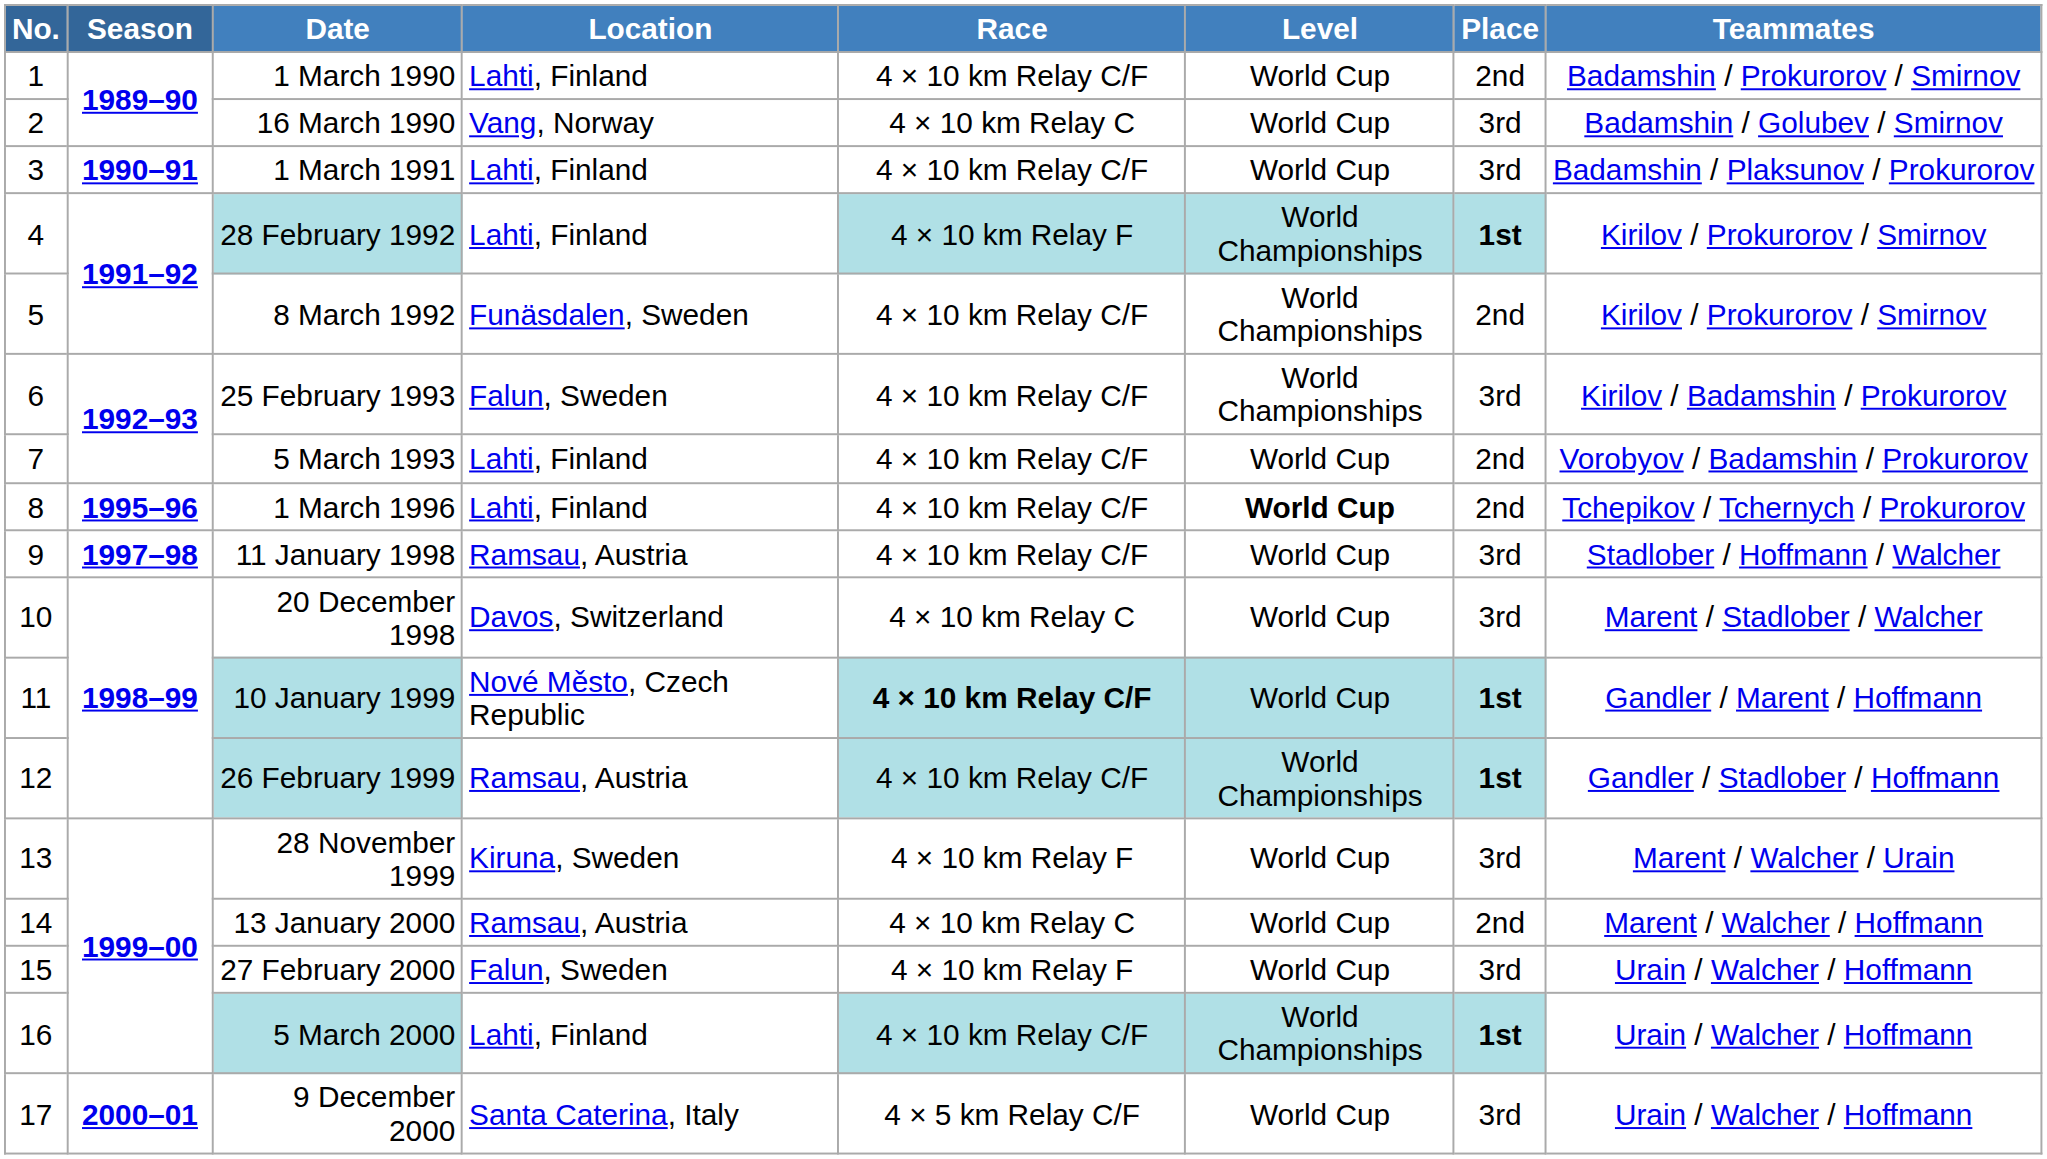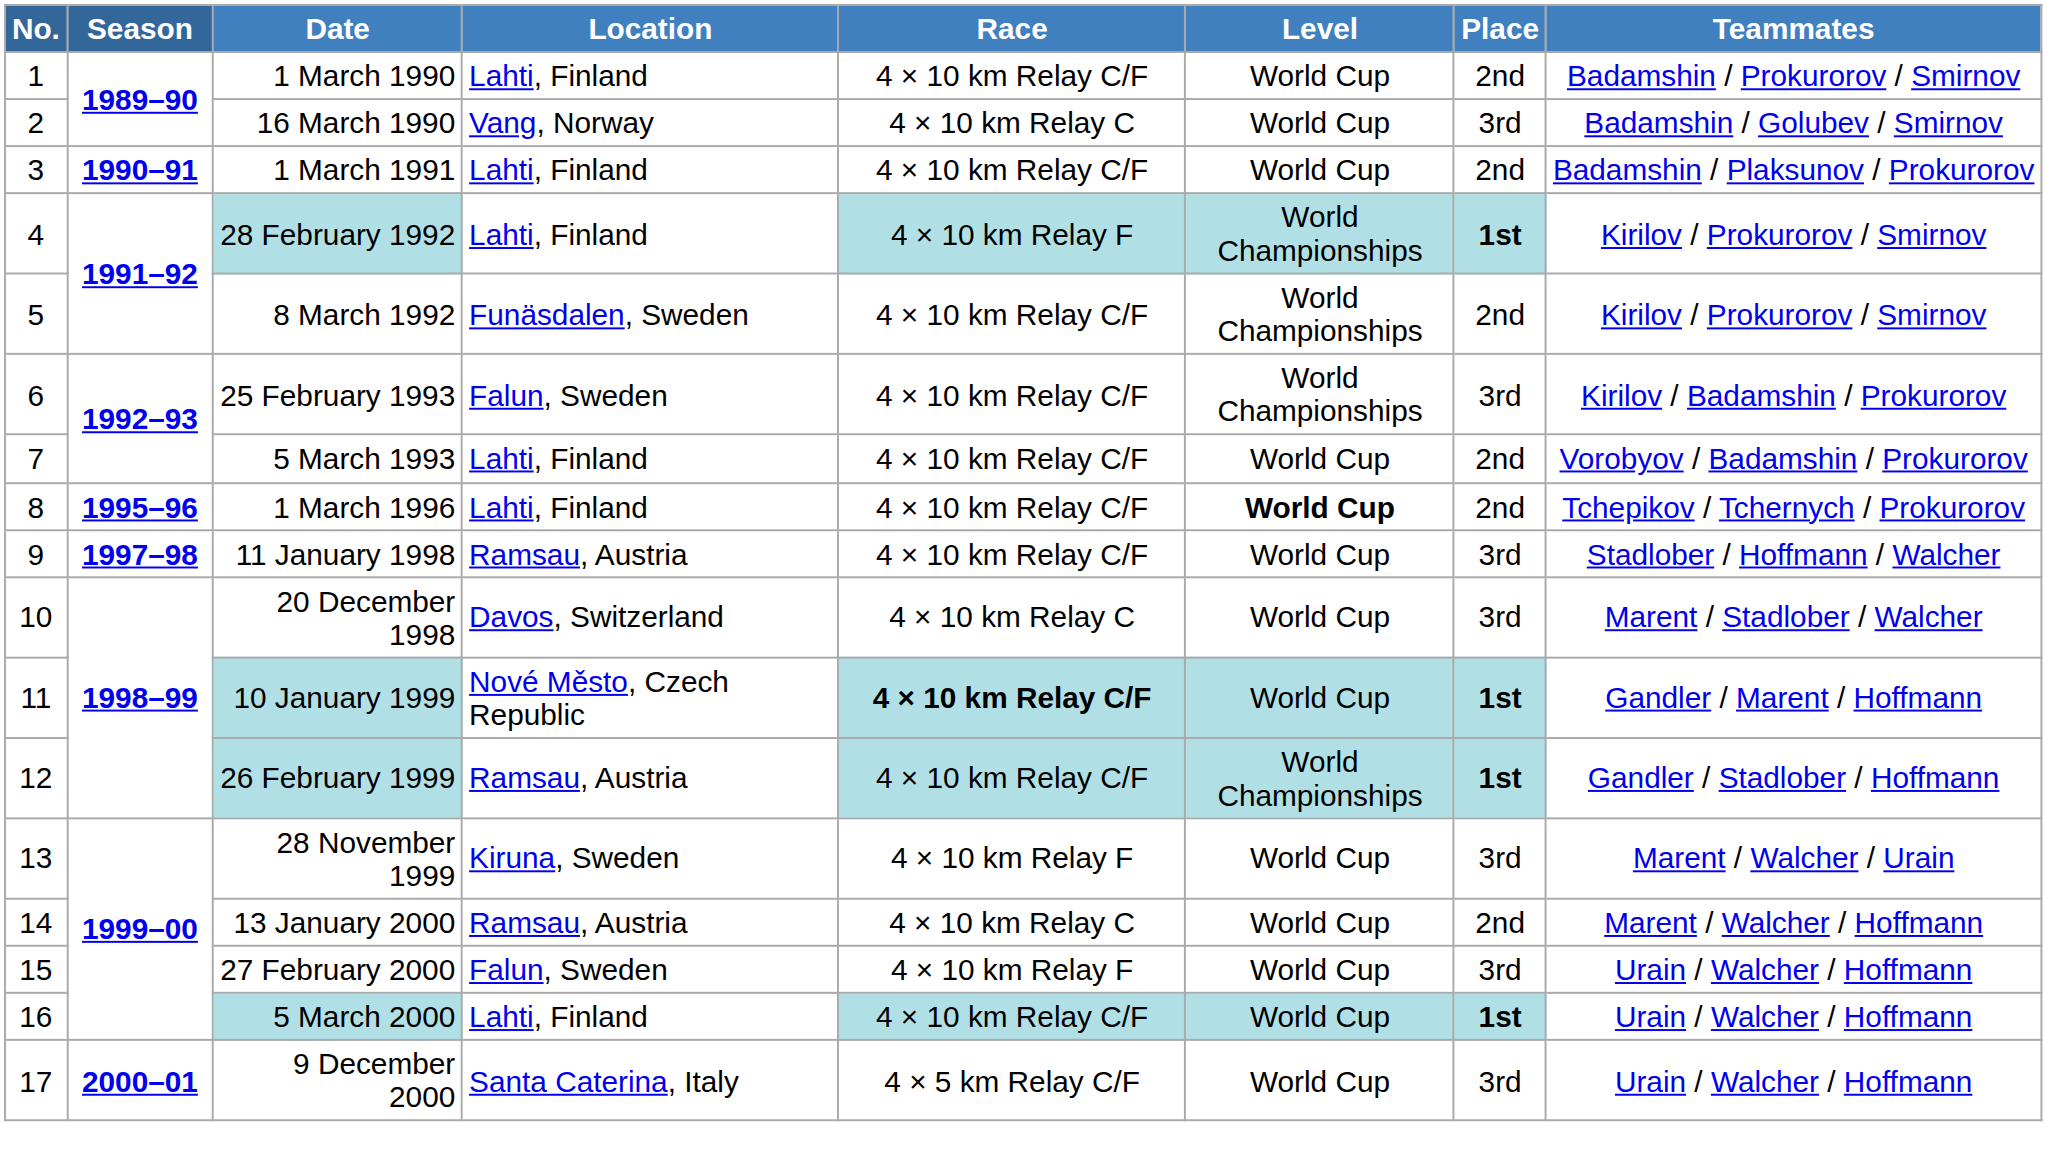1 March 1991 | Place: 3rd -> 2nd
5 March 2000 | Level: World Championships -> World Cup
